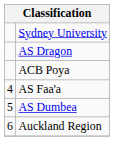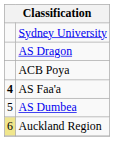AS Faa'a | column 1: normal -> bold
Auckland Region | column 1: no background -> khaki background
